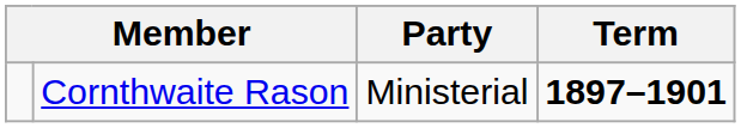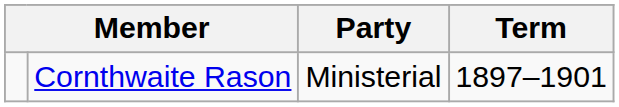Cornthwaite Rason | Term: bold -> normal
